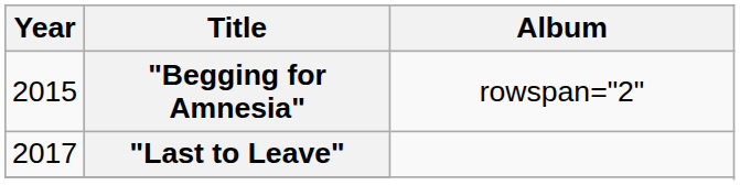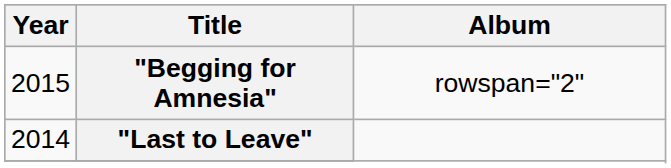"Last to Leave" | Year: 2017 -> 2014
